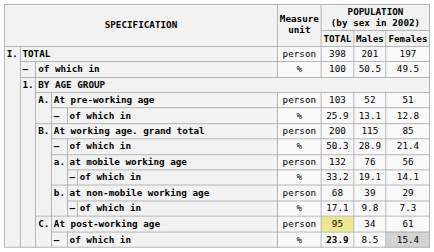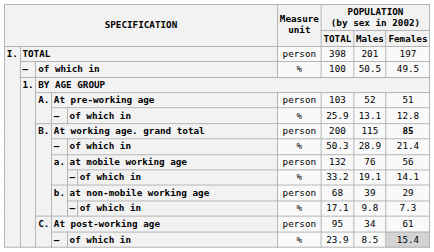At working age. grand total | POPULATION (by sex in 2002) / Females: normal -> bold
At post-working age | POPULATION (by sex in 2002) / TOTAL: khaki background -> no background
C. / — | POPULATION (by sex in 2002) / TOTAL: bold -> normal
